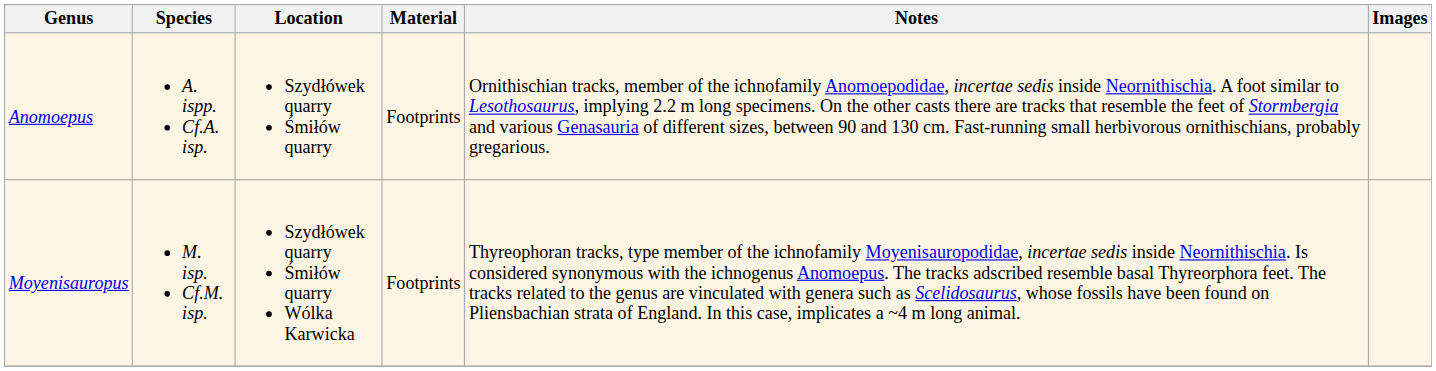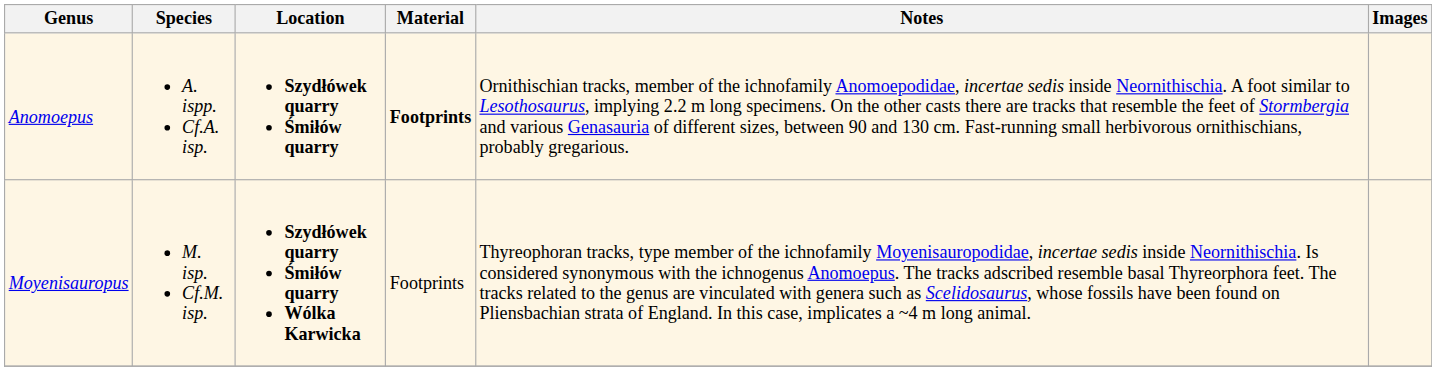Anomoepus | Location: normal -> bold
Anomoepus | Material: normal -> bold
Moyenisauropus | Location: normal -> bold
